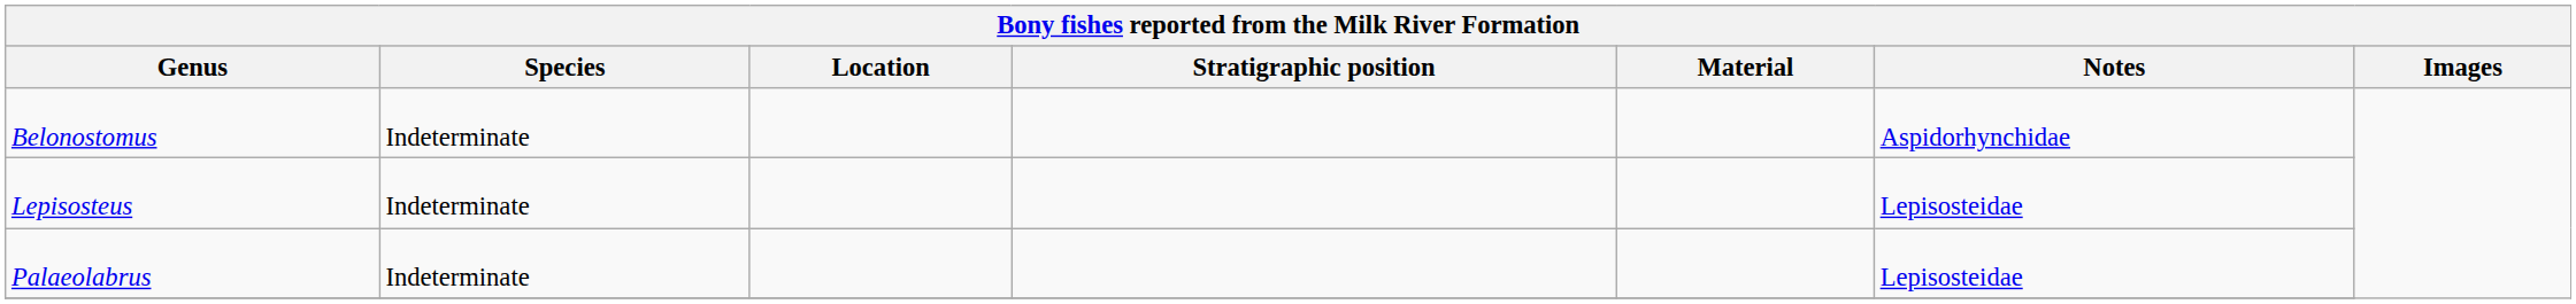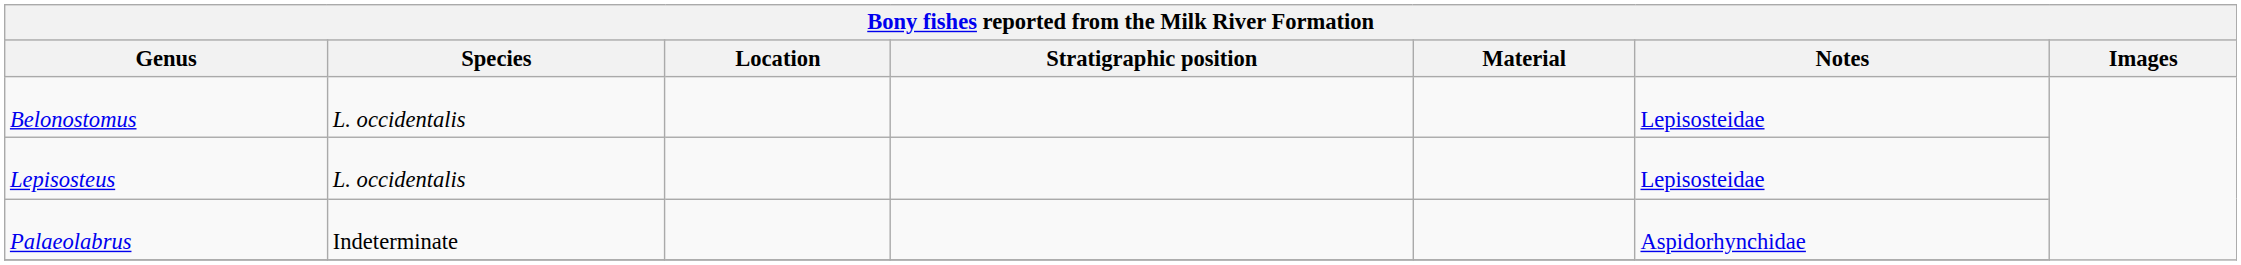Belonostomus | Species: Indeterminate -> L. occidentalis
Belonostomus | Notes: Aspidorhynchidae -> Lepisosteidae
Lepisosteus | Species: Indeterminate -> L. occidentalis
Palaeolabrus | Notes: Lepisosteidae -> Aspidorhynchidae
